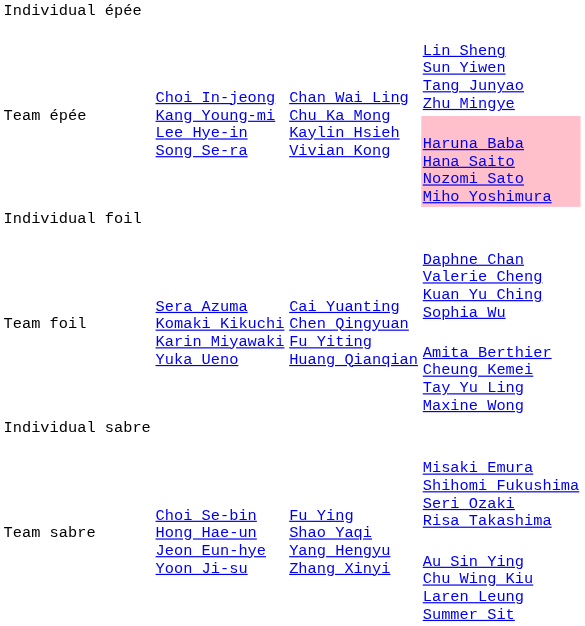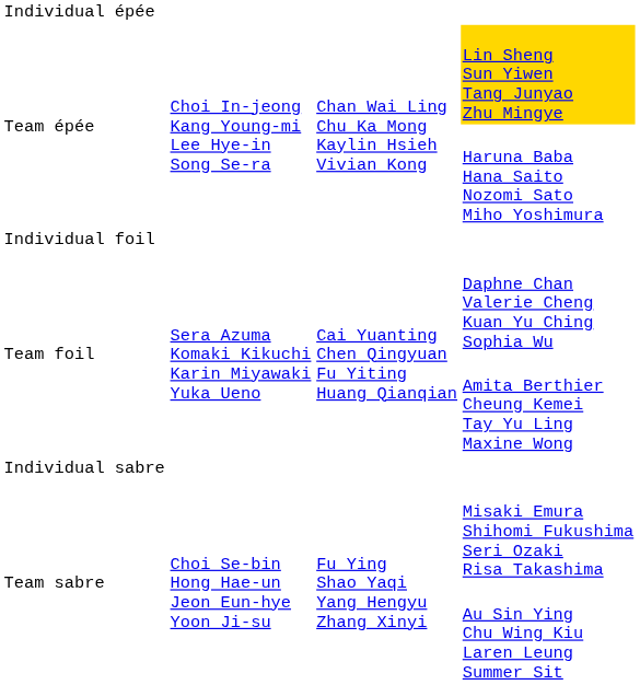Lin Sheng Sun Yiwen Tang Junyao Zhu Mingye | column 4: no background -> gold background
Haruna Baba Hana Saito Nozomi Sato Miho Yoshimura | column 4: pink background -> no background
